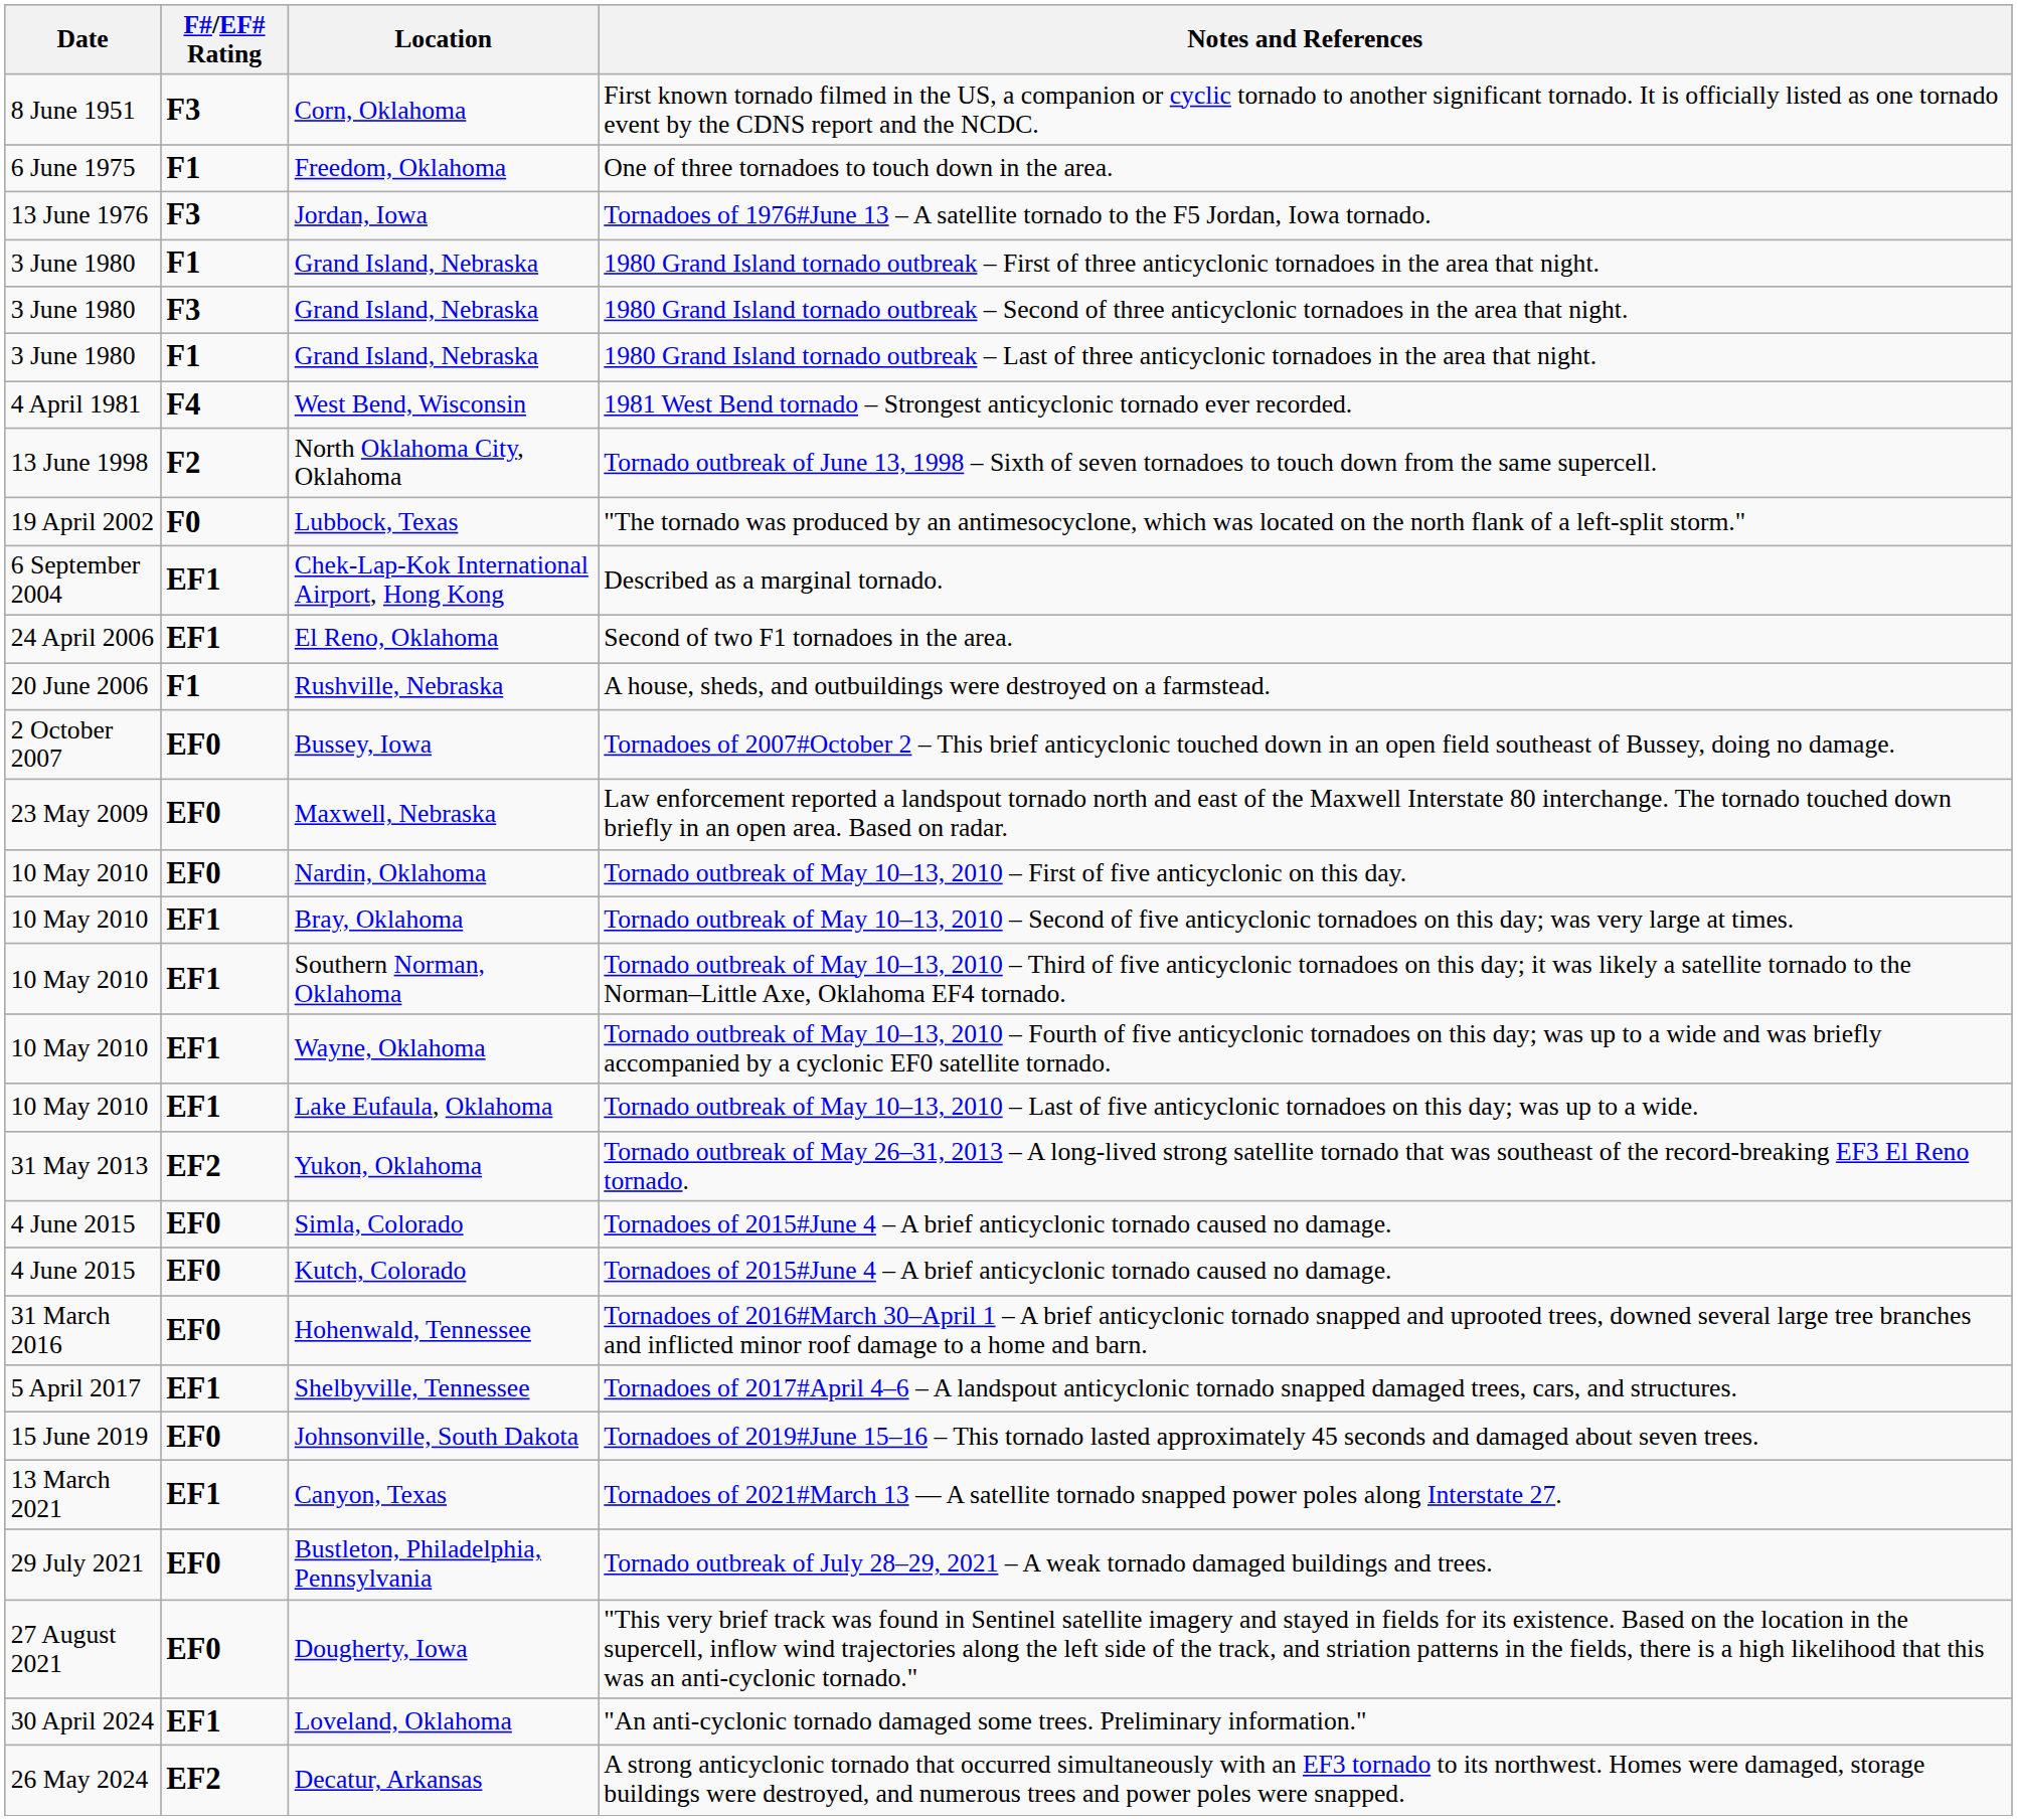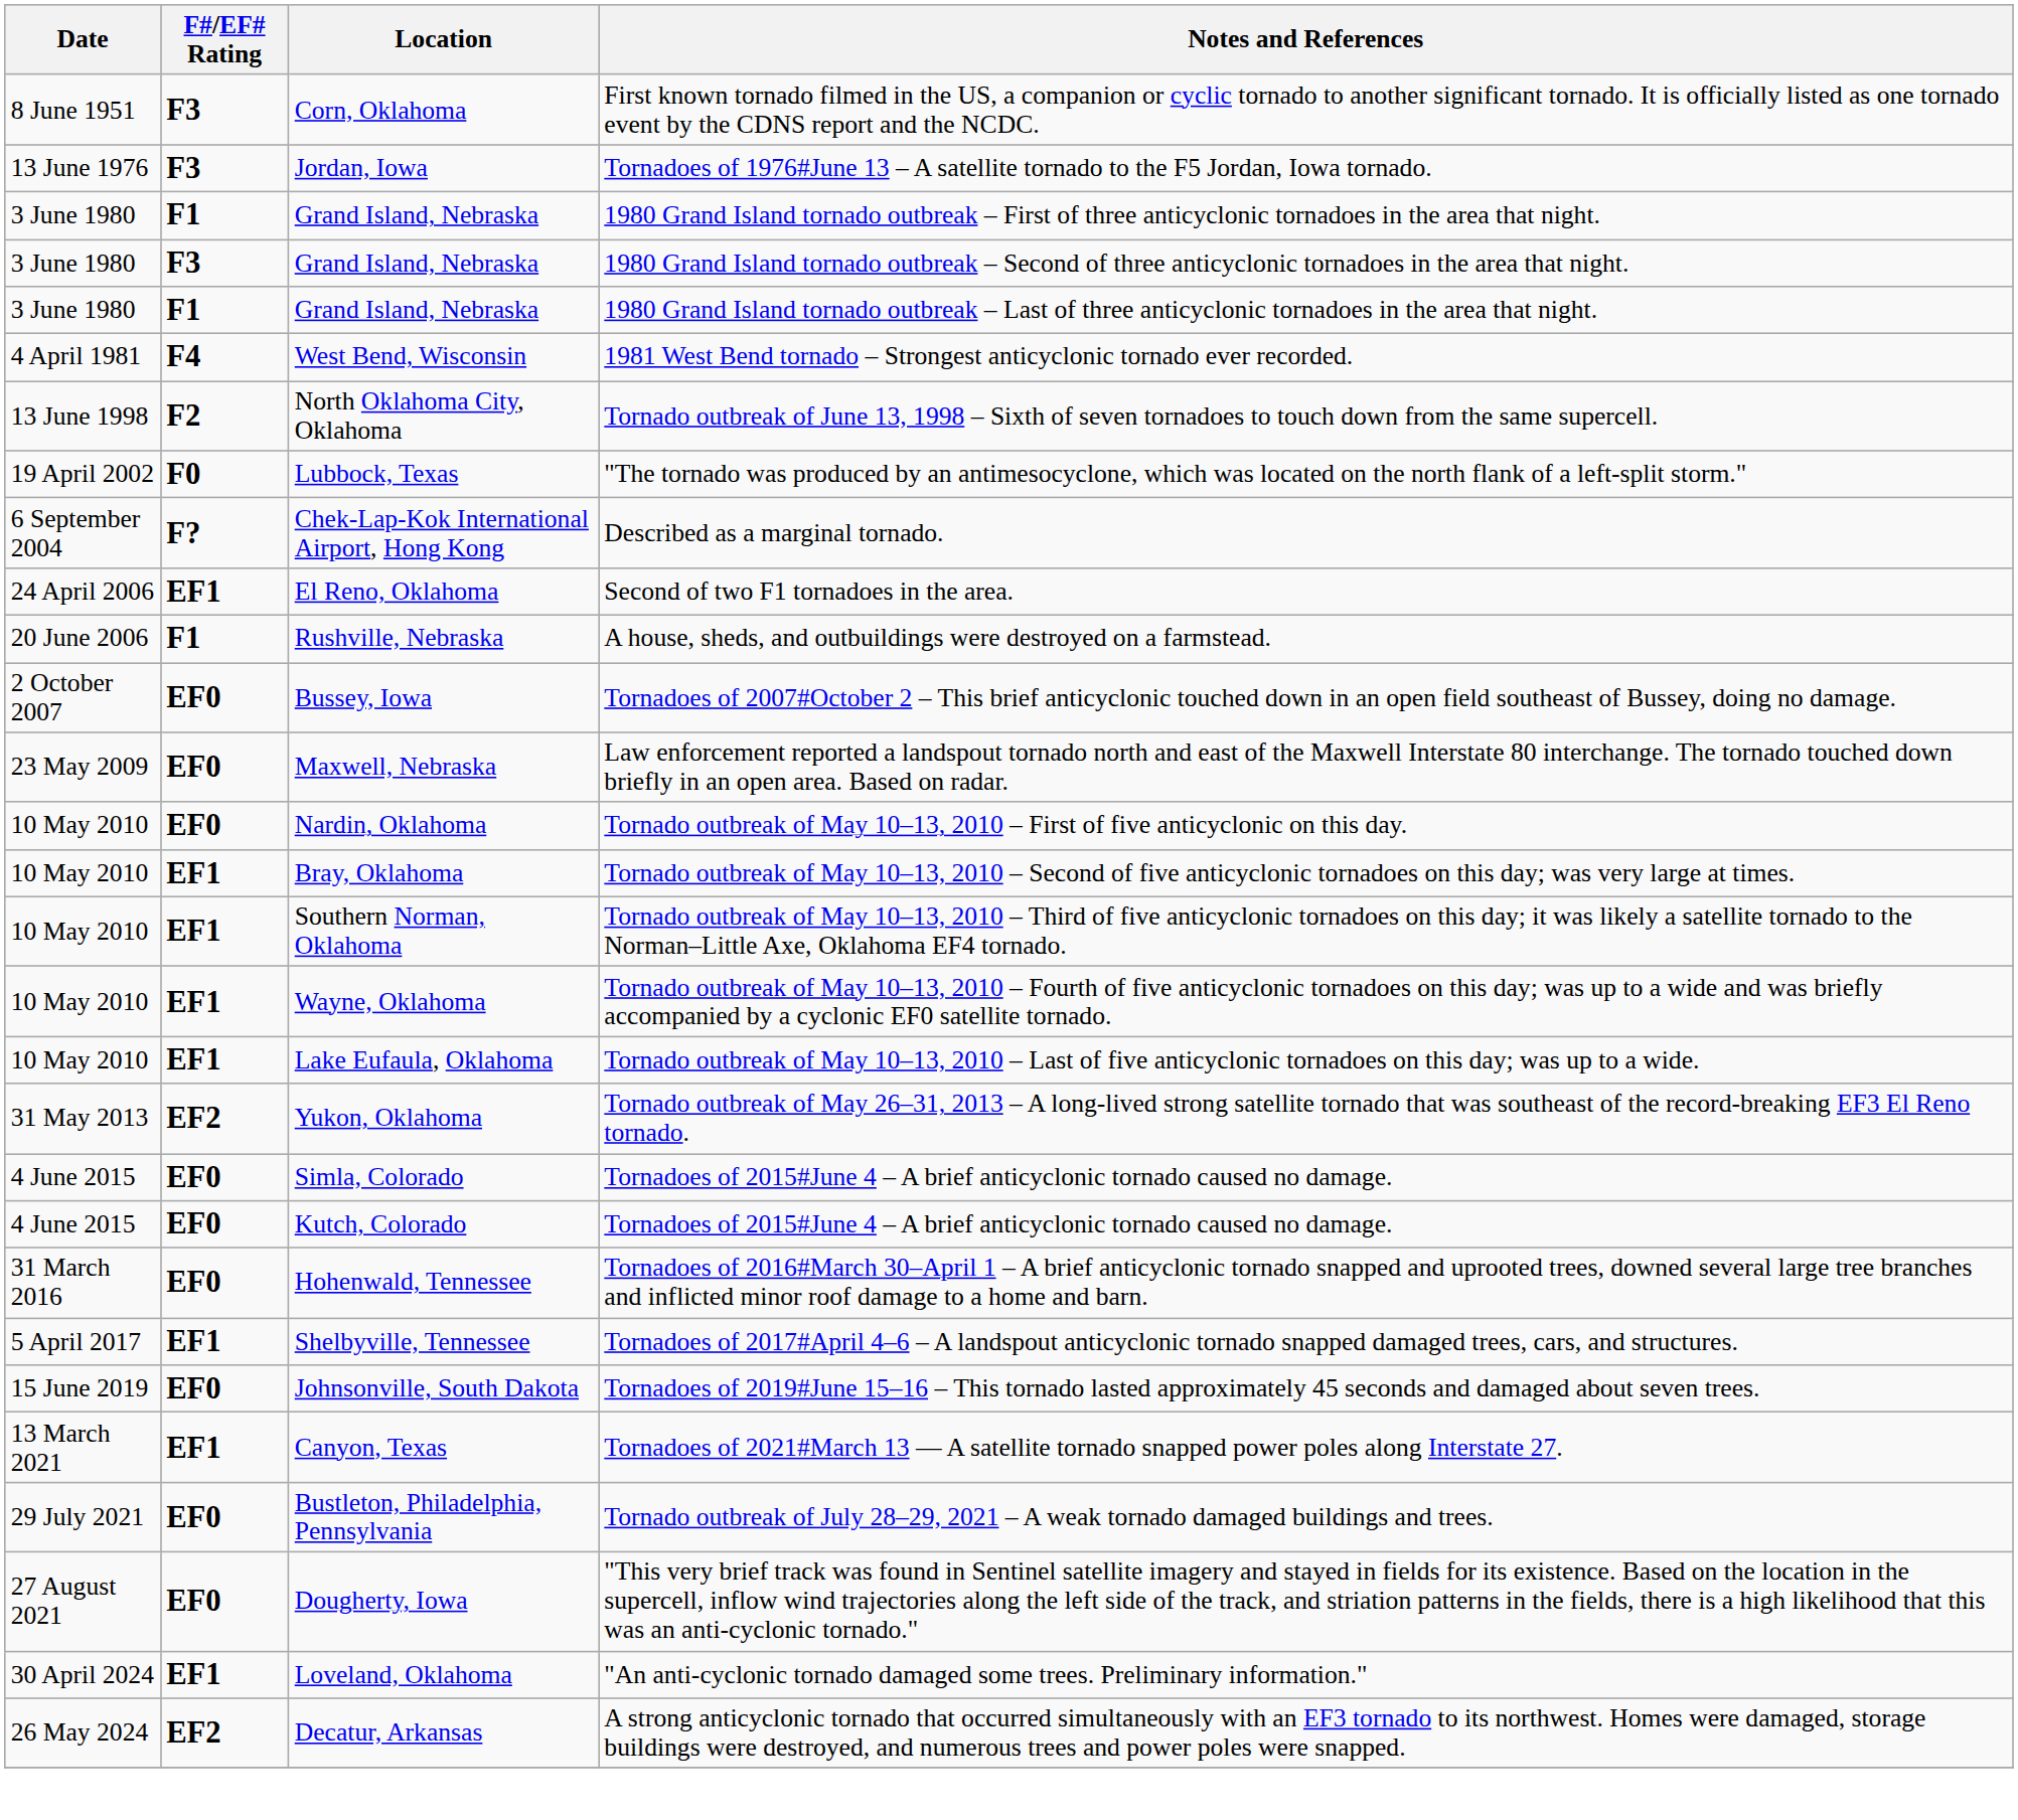- row: 6 June 1975 | F1 | Freedom, Oklahoma | One of three tornadoes to touch down in the area.
Described as a marginal tornado. | F#/EF# Rating: EF1 -> F?
